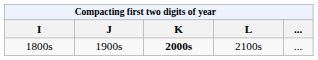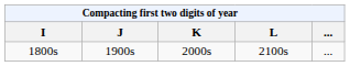1800s | K: bold -> normal
